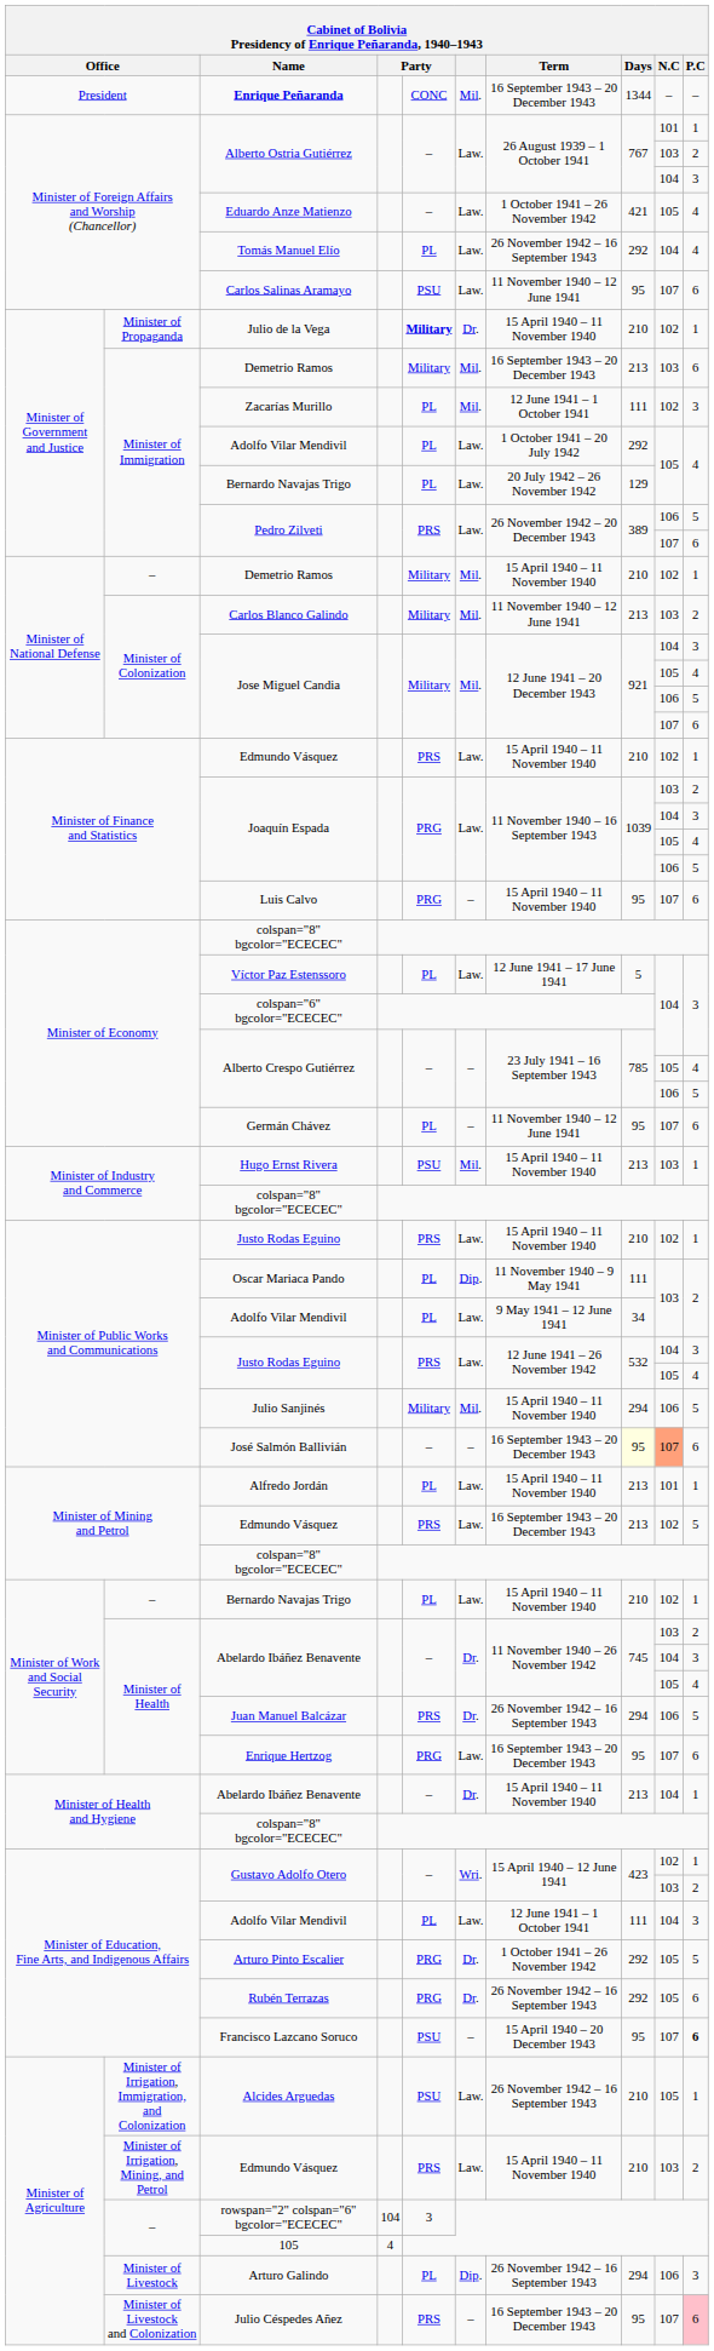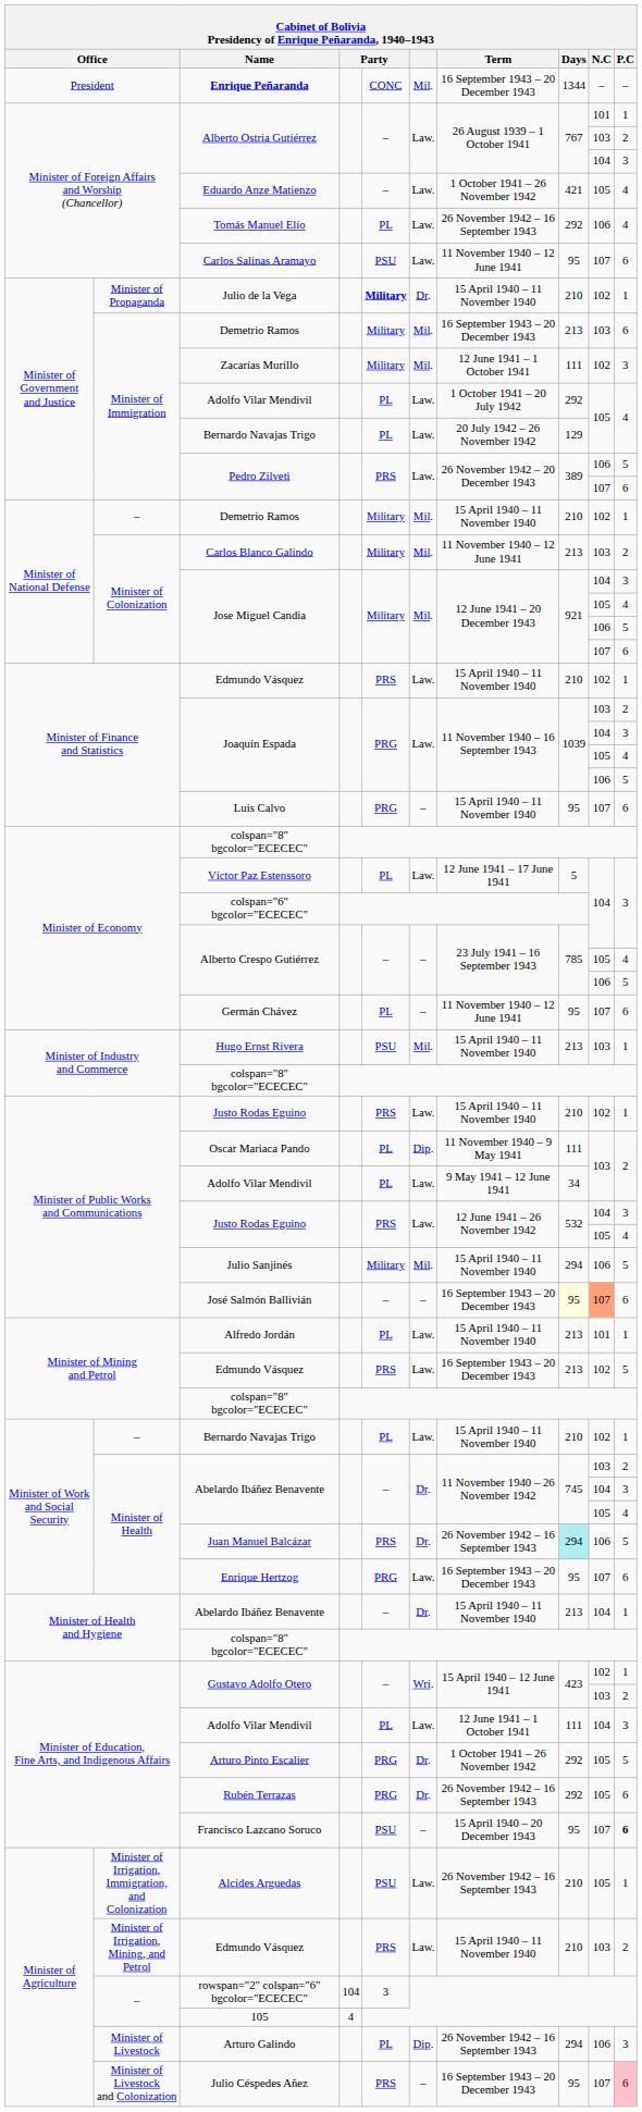Tomás Manuel Elío | N.C: 104 -> 106
Zacarías Murillo | column 5: PL -> Military
Juan Manuel Balcázar | Days: no background -> paleturquoise background
